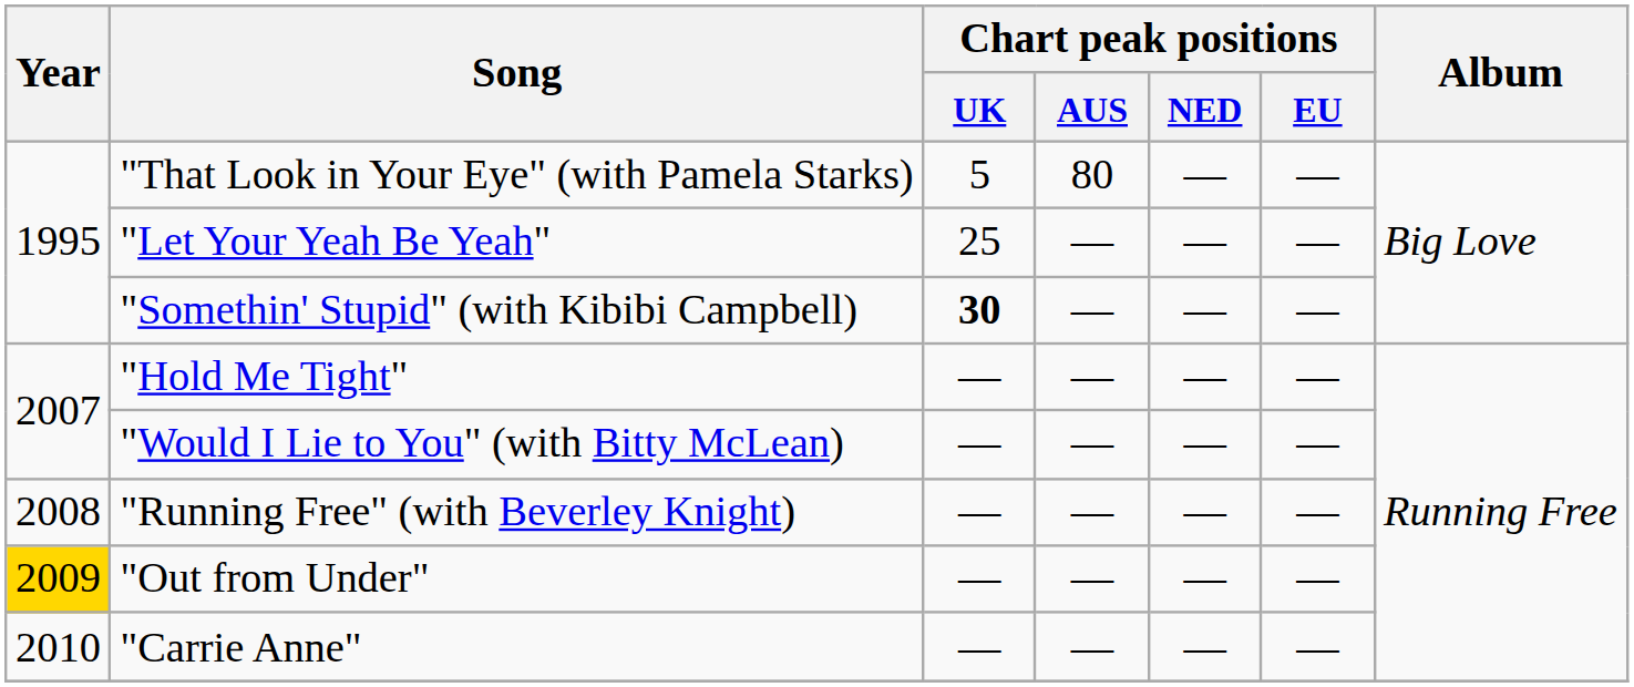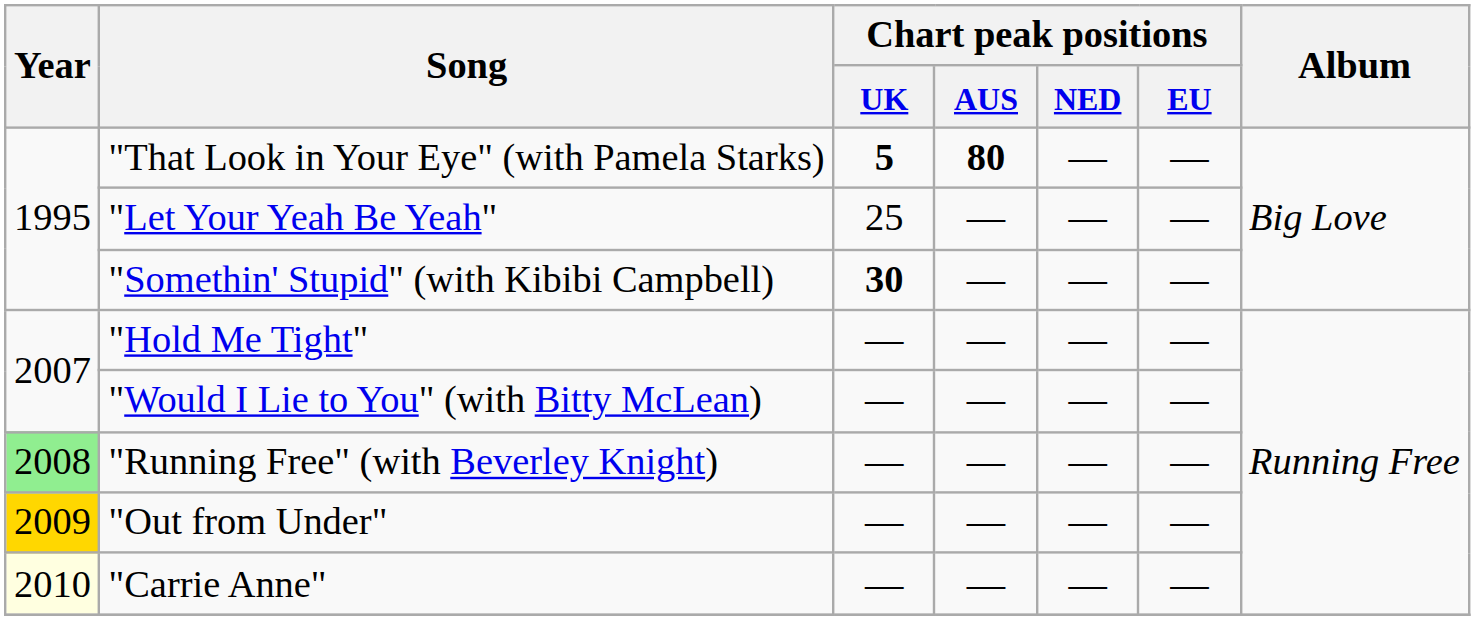"That Look in Your Eye" (with Pamela Starks) | Chart peak positions / UK: normal -> bold
"That Look in Your Eye" (with Pamela Starks) | Chart peak positions / AUS: normal -> bold
"Running Free" (with Beverley Knight) | Year: no background -> lightgreen background
"Carrie Anne" | Year: no background -> lightyellow background
